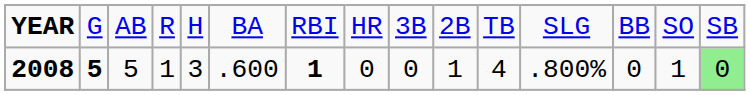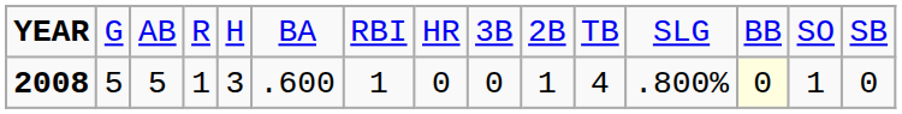2008 | column 2: bold -> normal
2008 | column 7: bold -> normal
2008 | column 13: no background -> lightyellow background
2008 | column 15: lightgreen background -> no background
